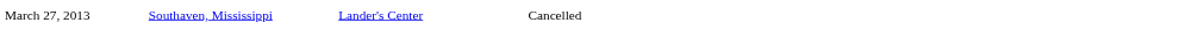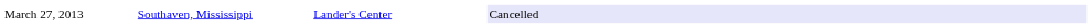March 27, 2013 | column 4: no background -> lavender background
